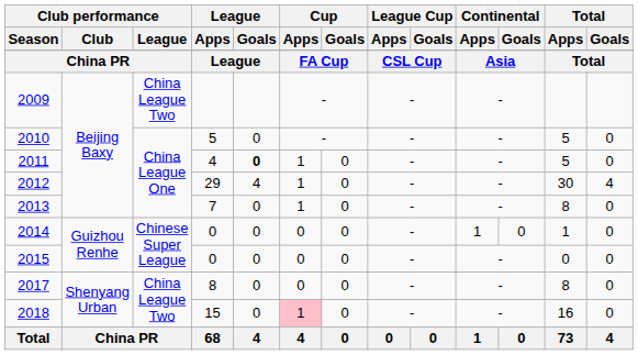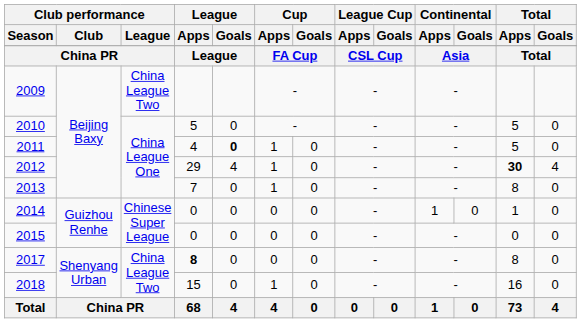2012 | Total / Apps: normal -> bold
2017 | League / Apps: normal -> bold
2018 | Cup / Apps: pink background -> no background
